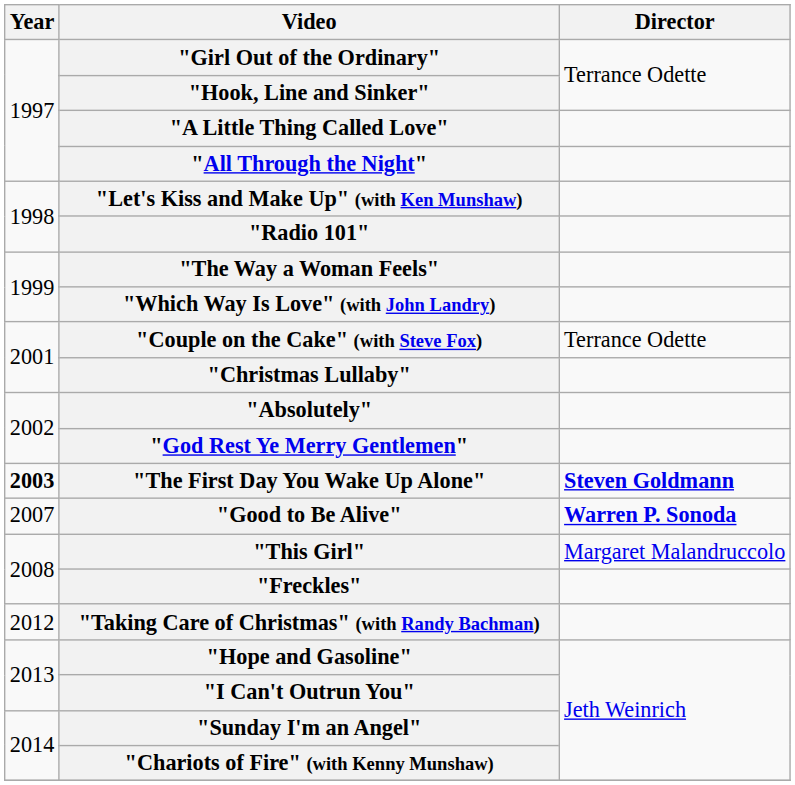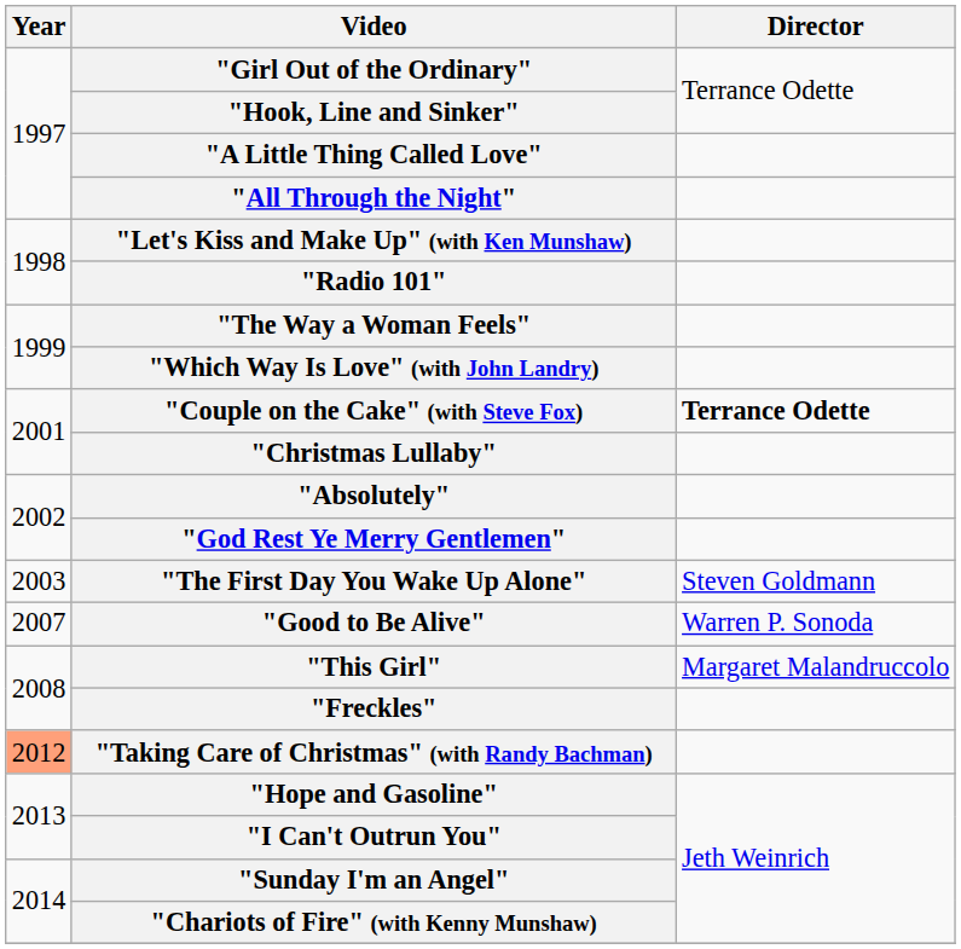"Couple on the Cake" (with Steve Fox) | Director: normal -> bold
"The First Day You Wake Up Alone" | Year: bold -> normal
"The First Day You Wake Up Alone" | Director: bold -> normal
"Good to Be Alive" | Director: bold -> normal
"Taking Care of Christmas" (with Randy Bachman) | Year: no background -> lightsalmon background
